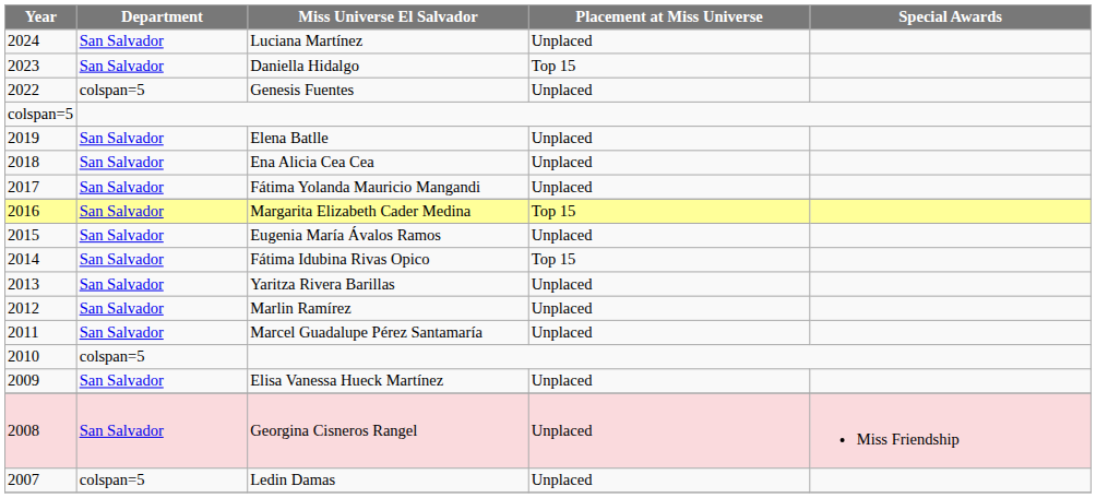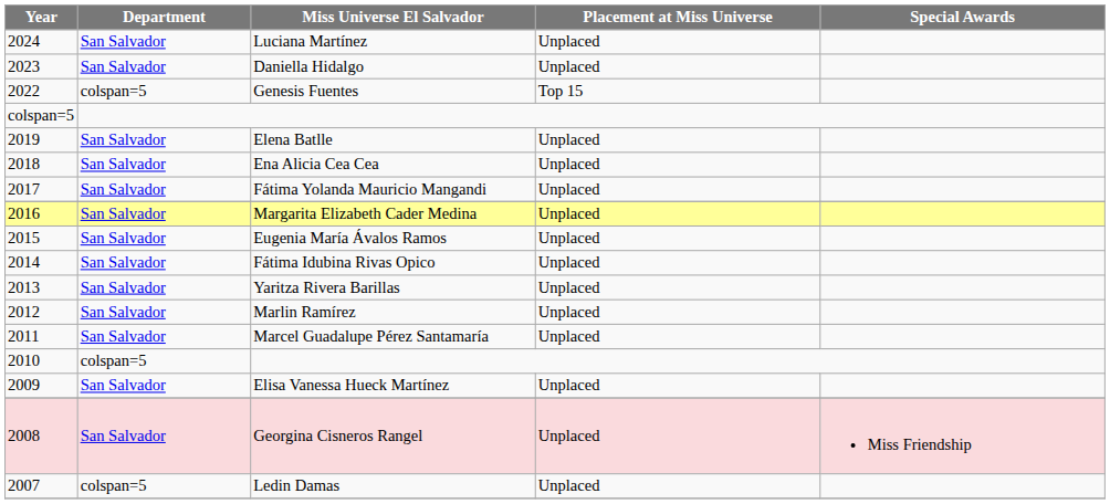Daniella Hidalgo | Placement at Miss Universe: Top 15 -> Unplaced
Genesis Fuentes | Placement at Miss Universe: Unplaced -> Top 15
Margarita Elizabeth Cader Medina | Placement at Miss Universe: Top 15 -> Unplaced
Fátima Idubina Rivas Opico | Placement at Miss Universe: Top 15 -> Unplaced
